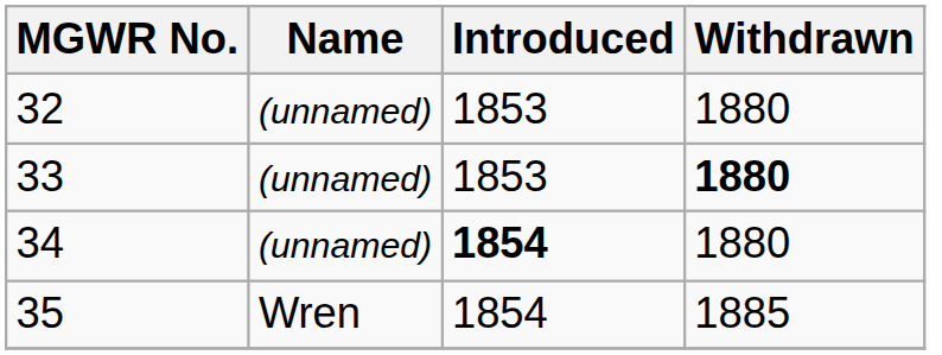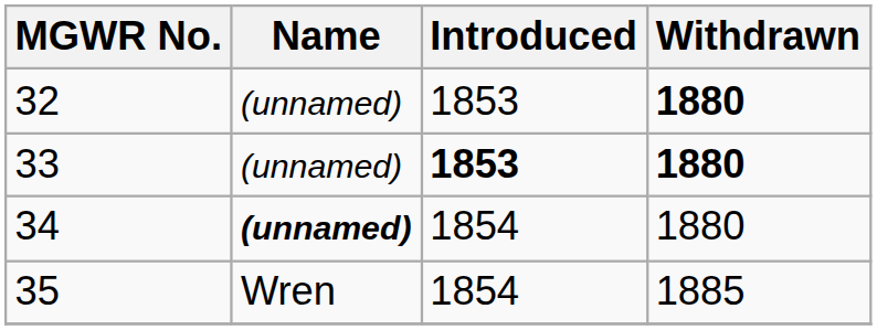32 | Withdrawn: normal -> bold
33 | Introduced: normal -> bold
34 | Name: normal -> bold
34 | Introduced: bold -> normal
